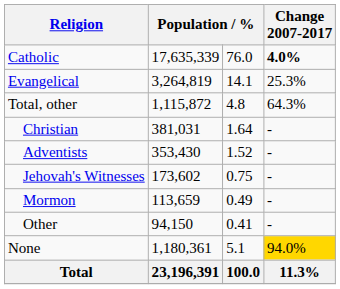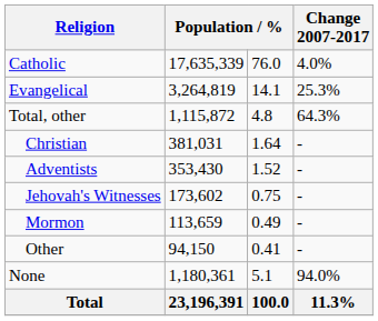Catholic | Change 2007-2017: bold -> normal
None | Change 2007-2017: gold background -> no background
